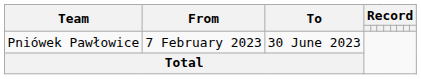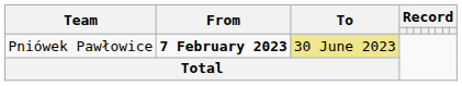Pniówek Pawłowice | From: normal -> bold
Pniówek Pawłowice | To: no background -> khaki background
